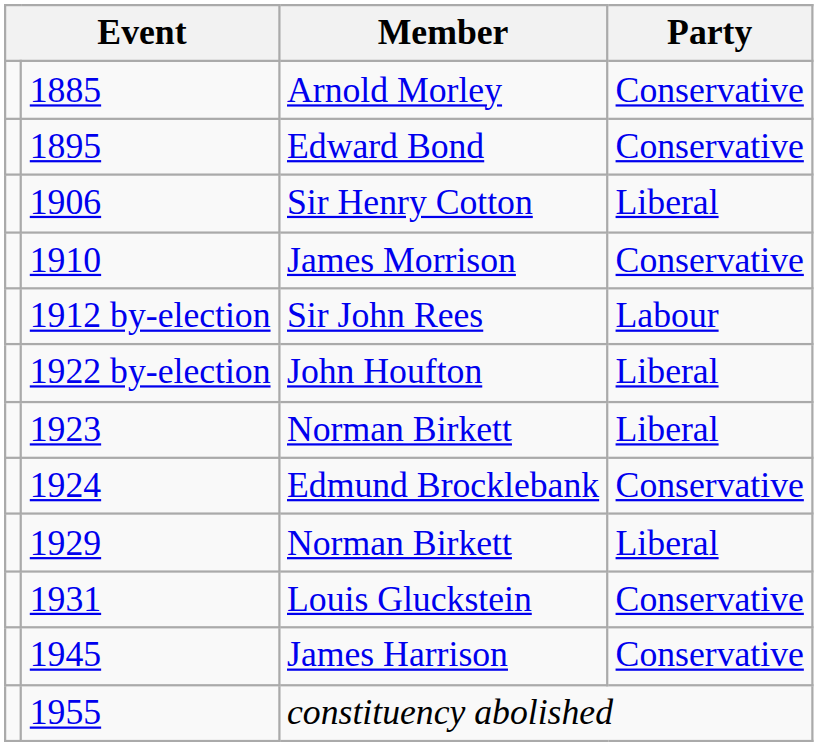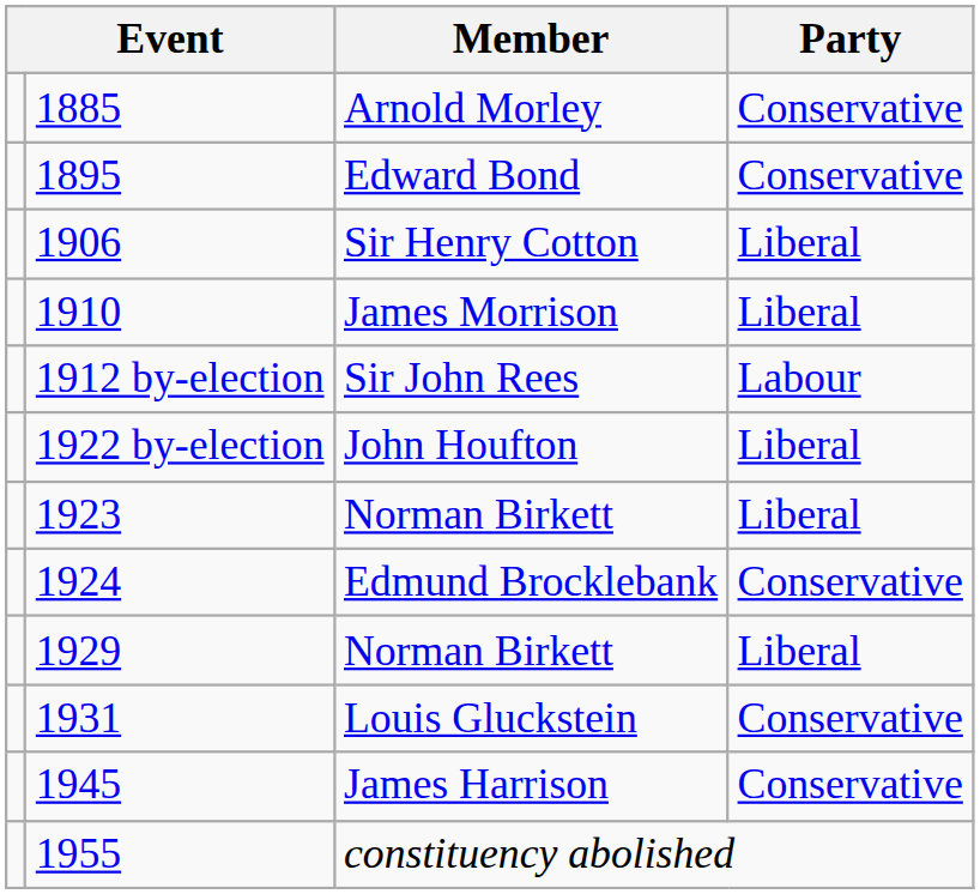James Morrison | Party: Conservative -> Liberal
